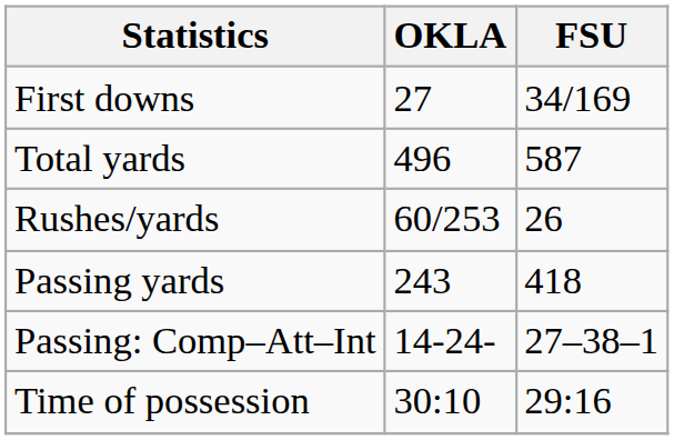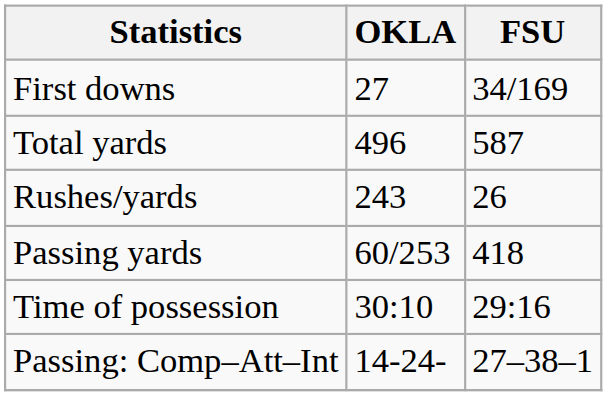Rushes/yards | OKLA: 60/253 -> 243
Passing yards | OKLA: 243 -> 60/253
rows swapped: Passing: Comp–Att–Int <-> Time of possession
